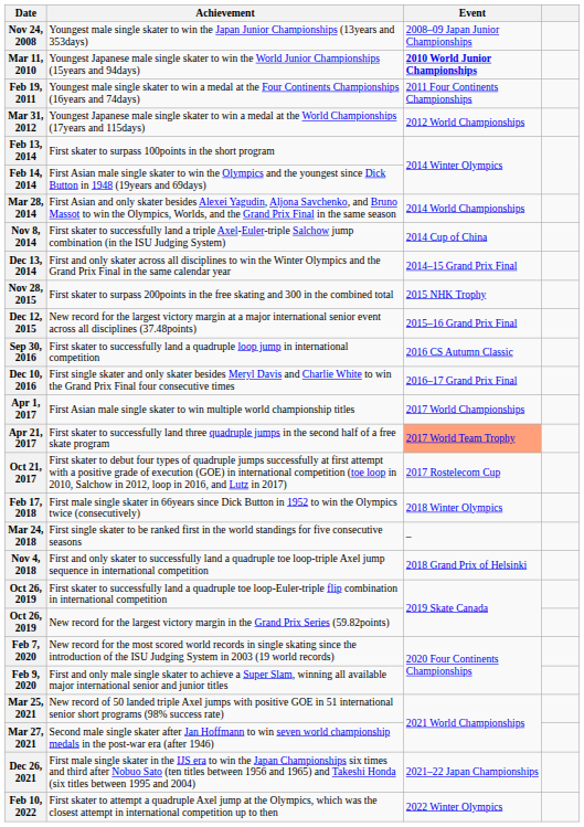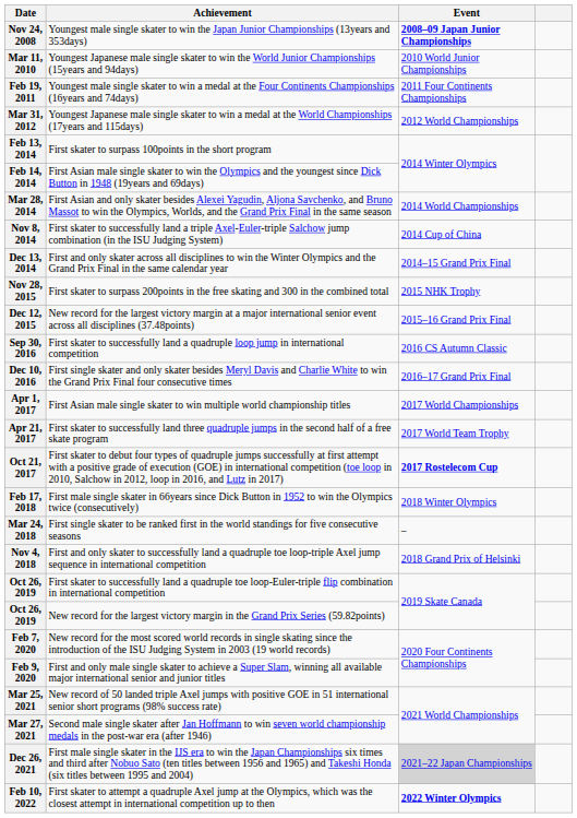Nov 24, 2008 | Event: normal -> bold
Mar 11, 2010 | Event: bold -> normal
Apr 21, 2017 | Event: lightsalmon background -> no background
Oct 21, 2017 | Event: normal -> bold
Dec 26, 2021 | Event: no background -> lightgrey background
Feb 10, 2022 | Event: normal -> bold
